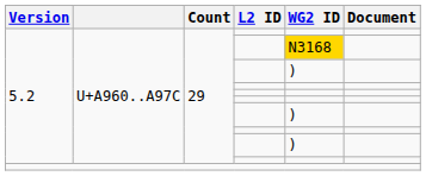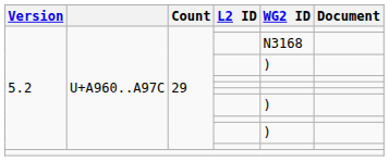row 3 | WG2 ID: gold background -> no background
